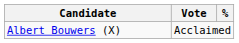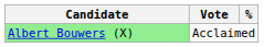Albert Bouwers (X) | Candidate: no background -> lightgreen background
